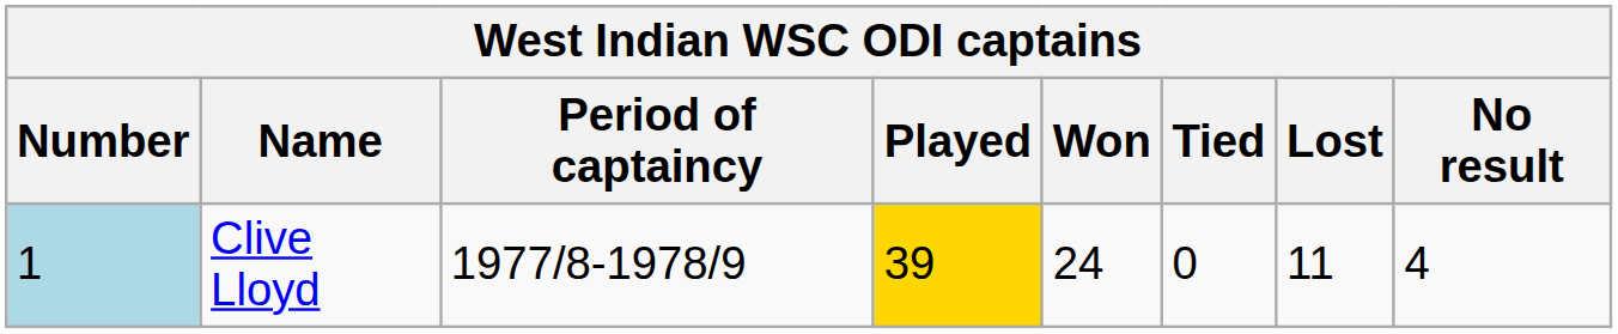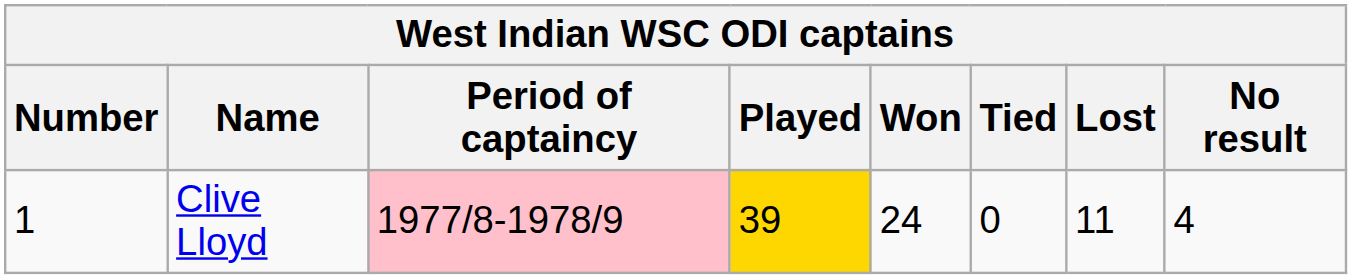Clive Lloyd | Number: lightblue background -> no background
Clive Lloyd | Period of captaincy: no background -> pink background
